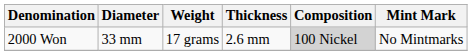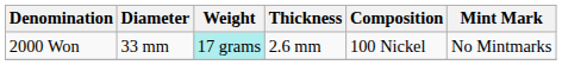2000 Won | Weight: no background -> paleturquoise background
2000 Won | Composition: lightgrey background -> no background
